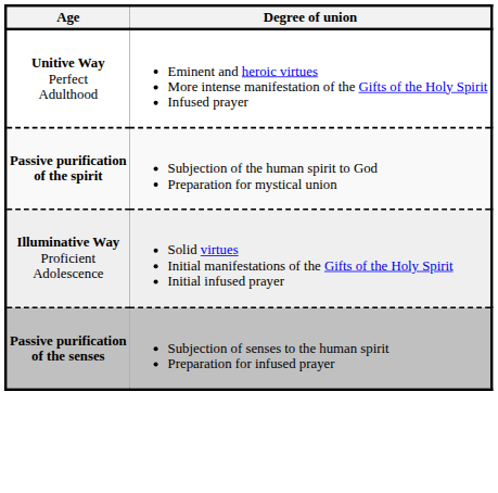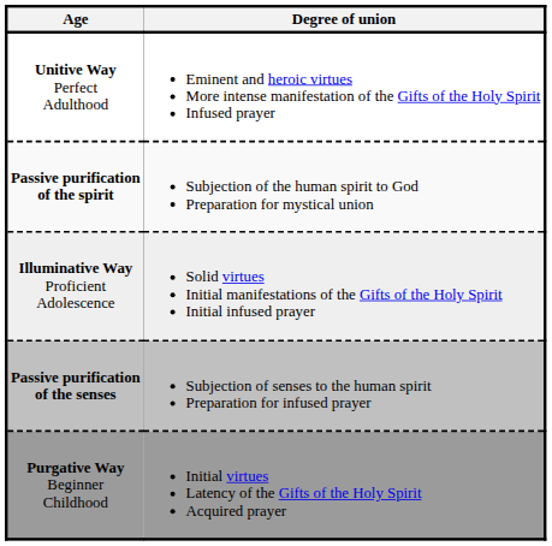+ row: Purgative Way Beginner Childhood | Initial virtues Latency of the Gifts of the Holy Spirit Acquired prayer
